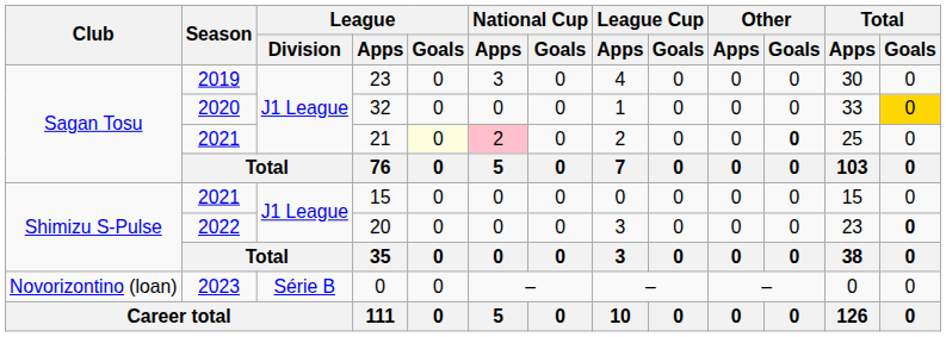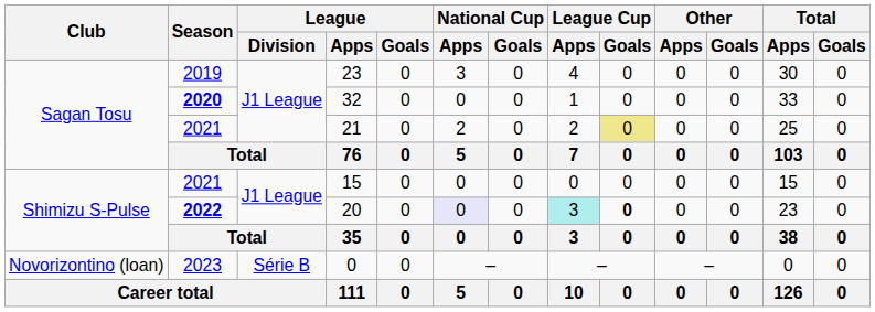32 | Season: normal -> bold
32 | Total / Goals: gold background -> no background
21 | League / Goals: lightyellow background -> no background
21 | National Cup / Apps: pink background -> no background
21 | League Cup / Goals: no background -> khaki background
21 | Other / Goals: bold -> normal
20 | Season: normal -> bold
20 | National Cup / Apps: no background -> lavender background
20 | League Cup / Apps: no background -> paleturquoise background
20 | League Cup / Goals: normal -> bold
20 | Total / Goals: bold -> normal
